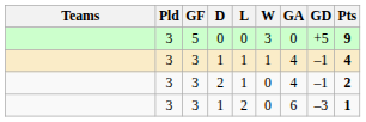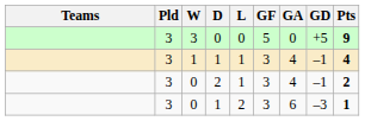columns swapped: W <-> GF
